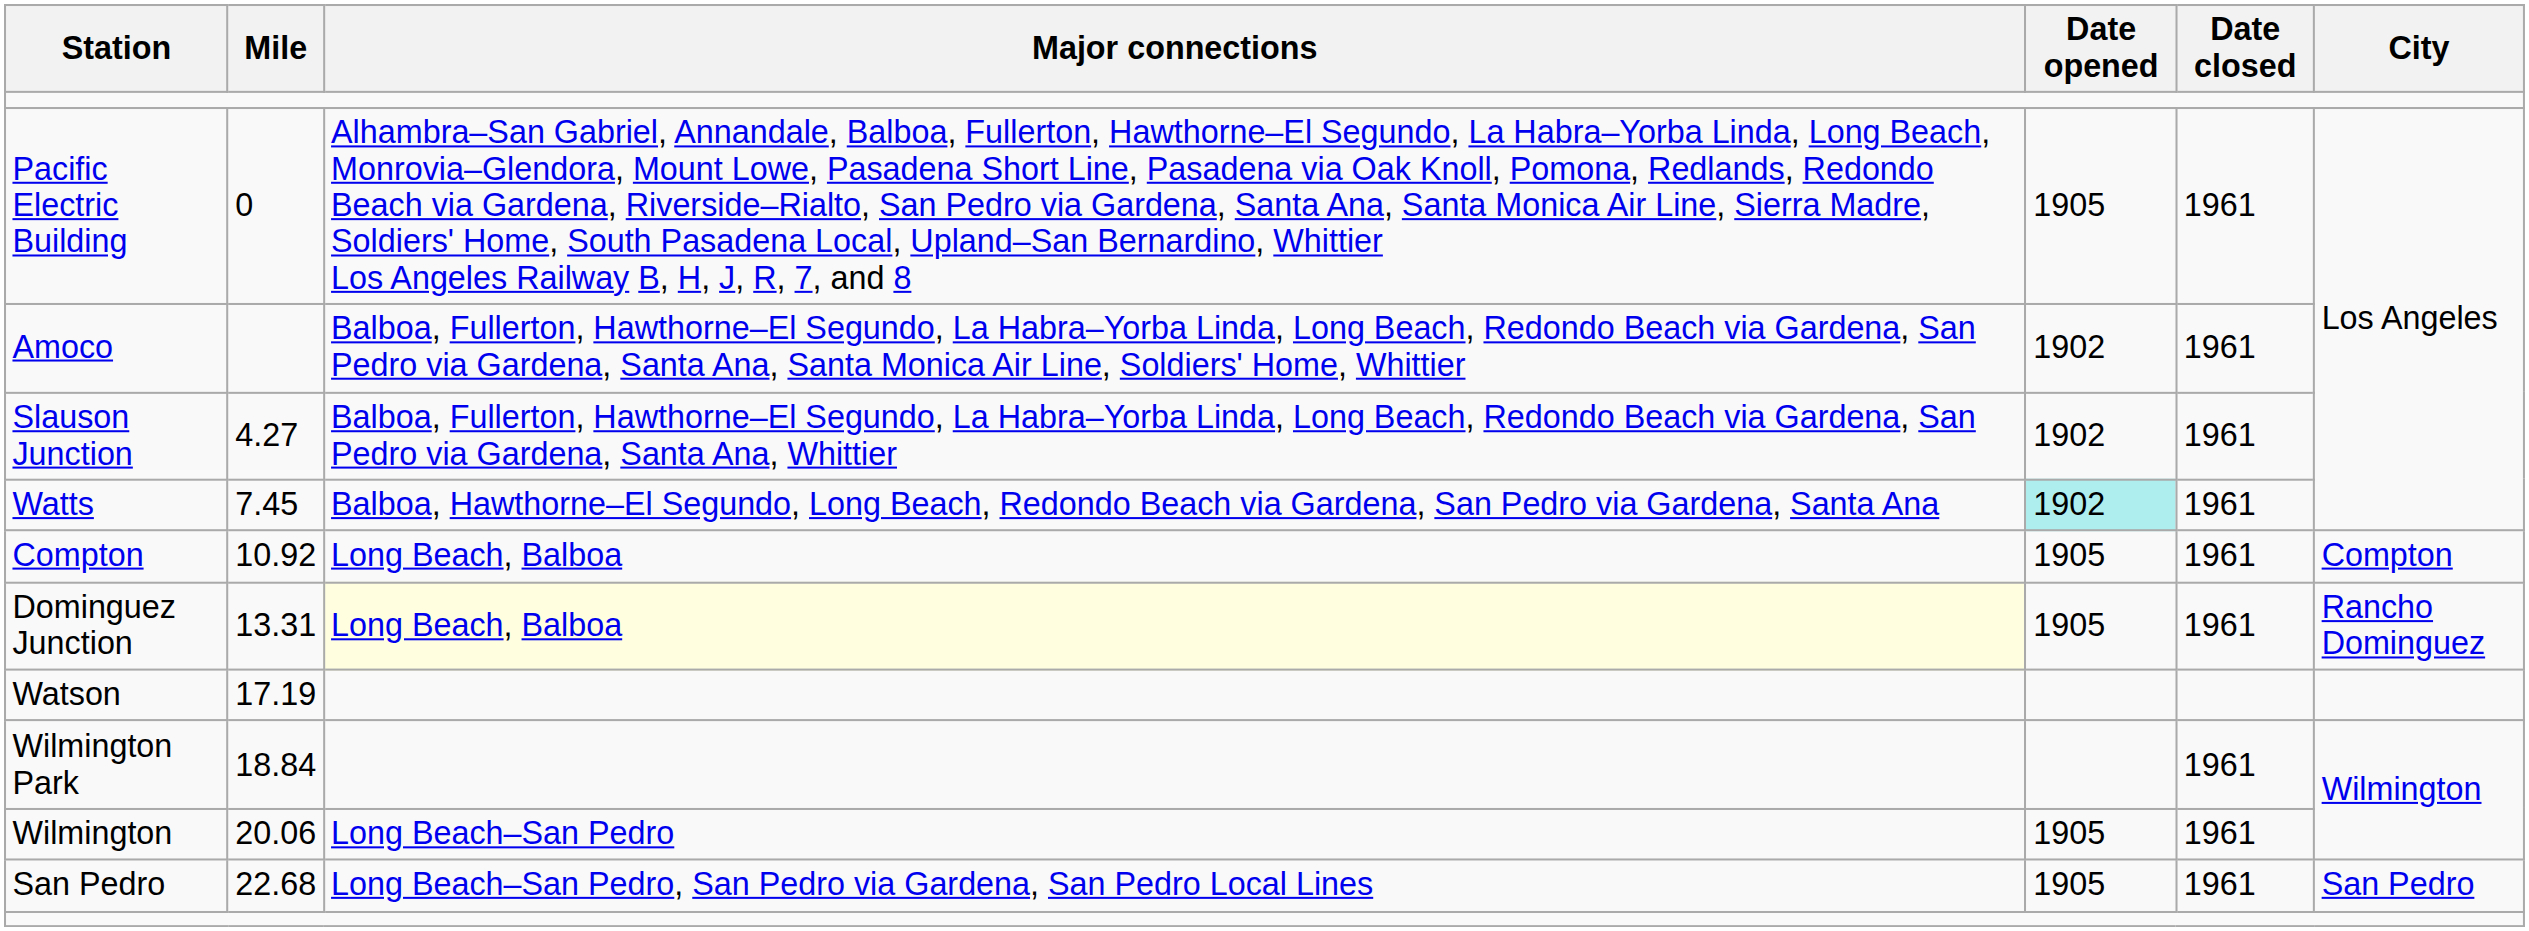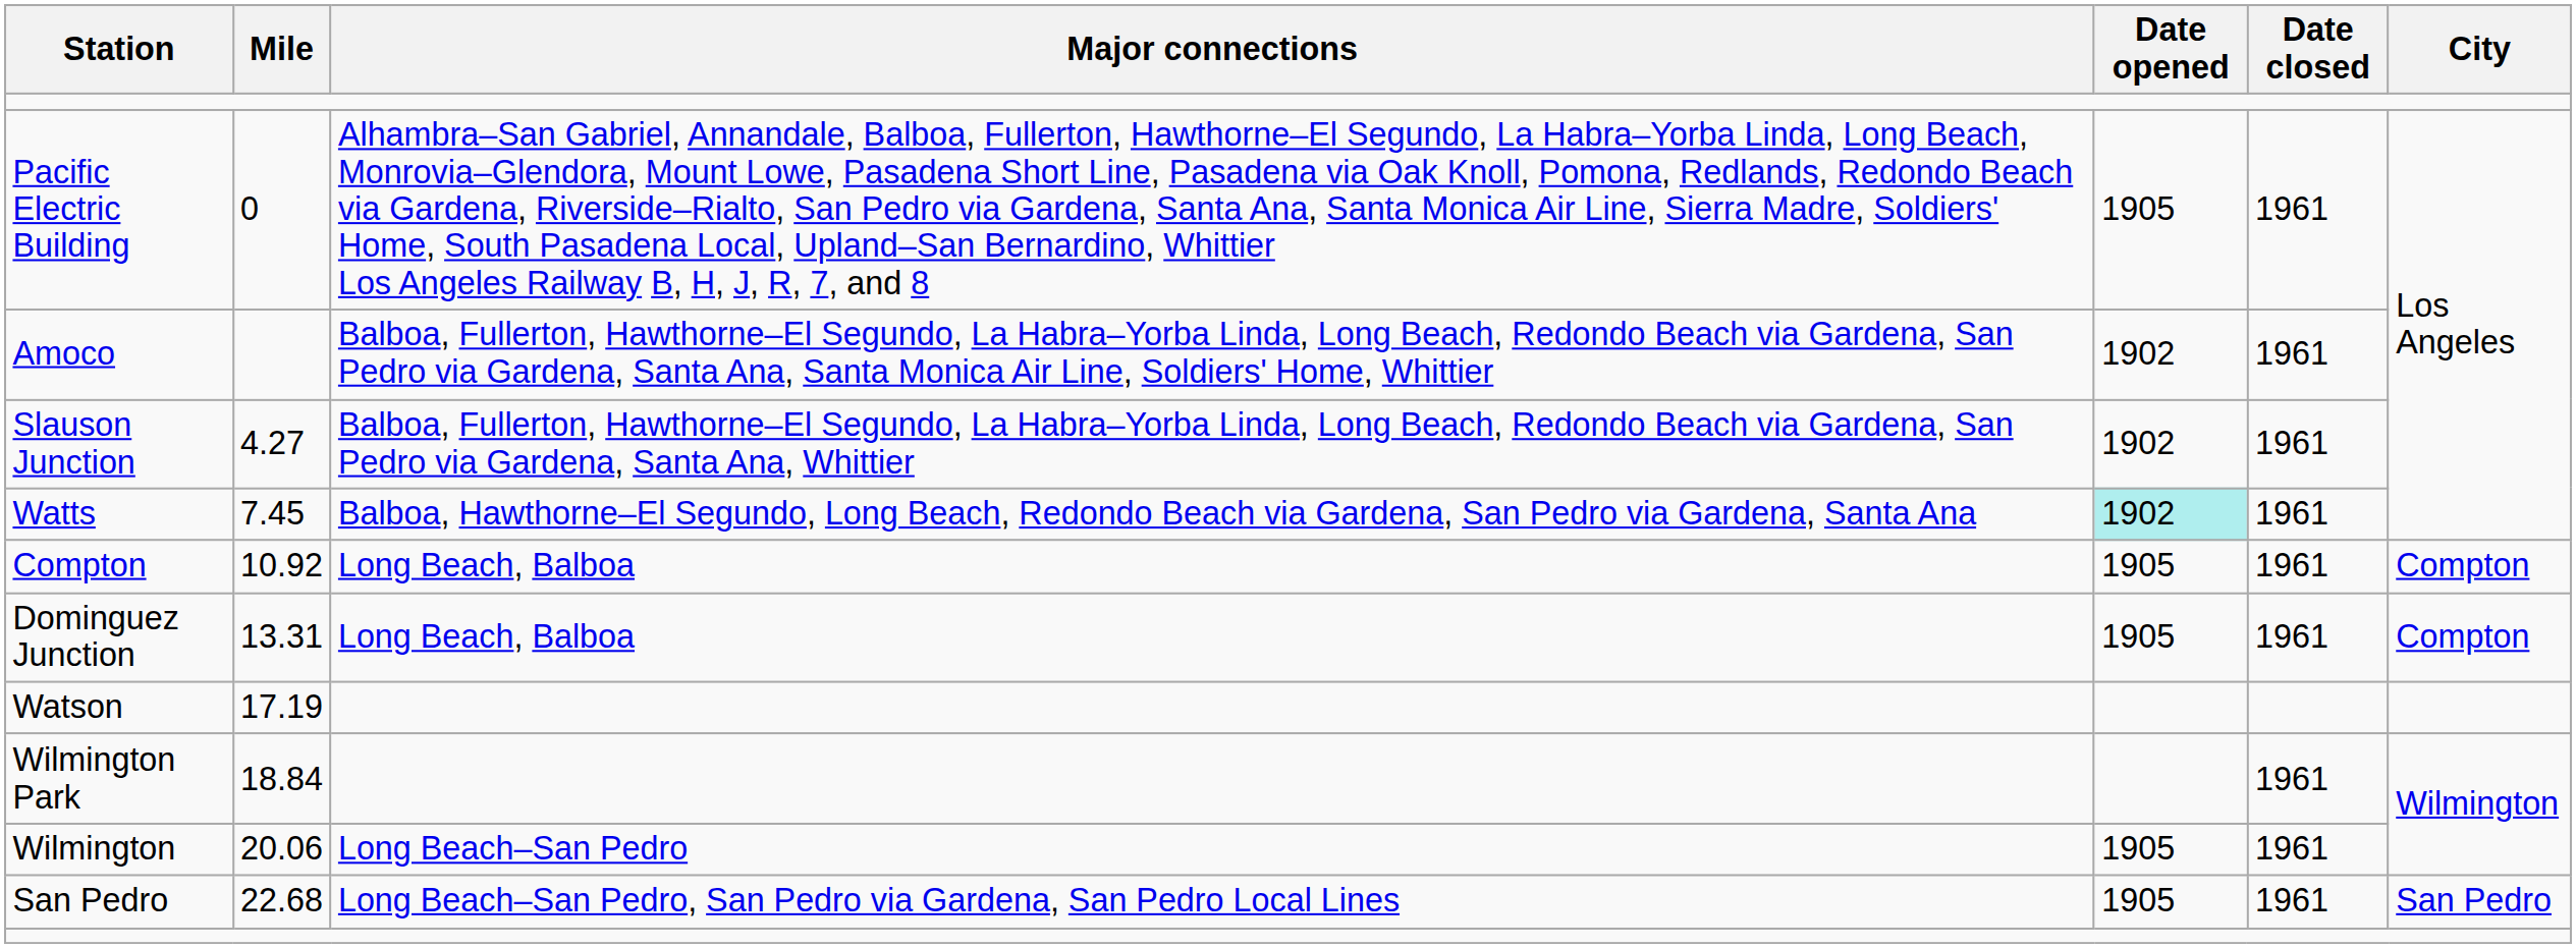Dominguez Junction | Major connections: lightyellow background -> no background
Dominguez Junction | City: Rancho Dominguez -> Compton
